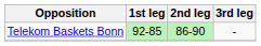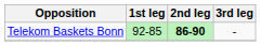Telekom Baskets Bonn | 2nd leg: normal -> bold
